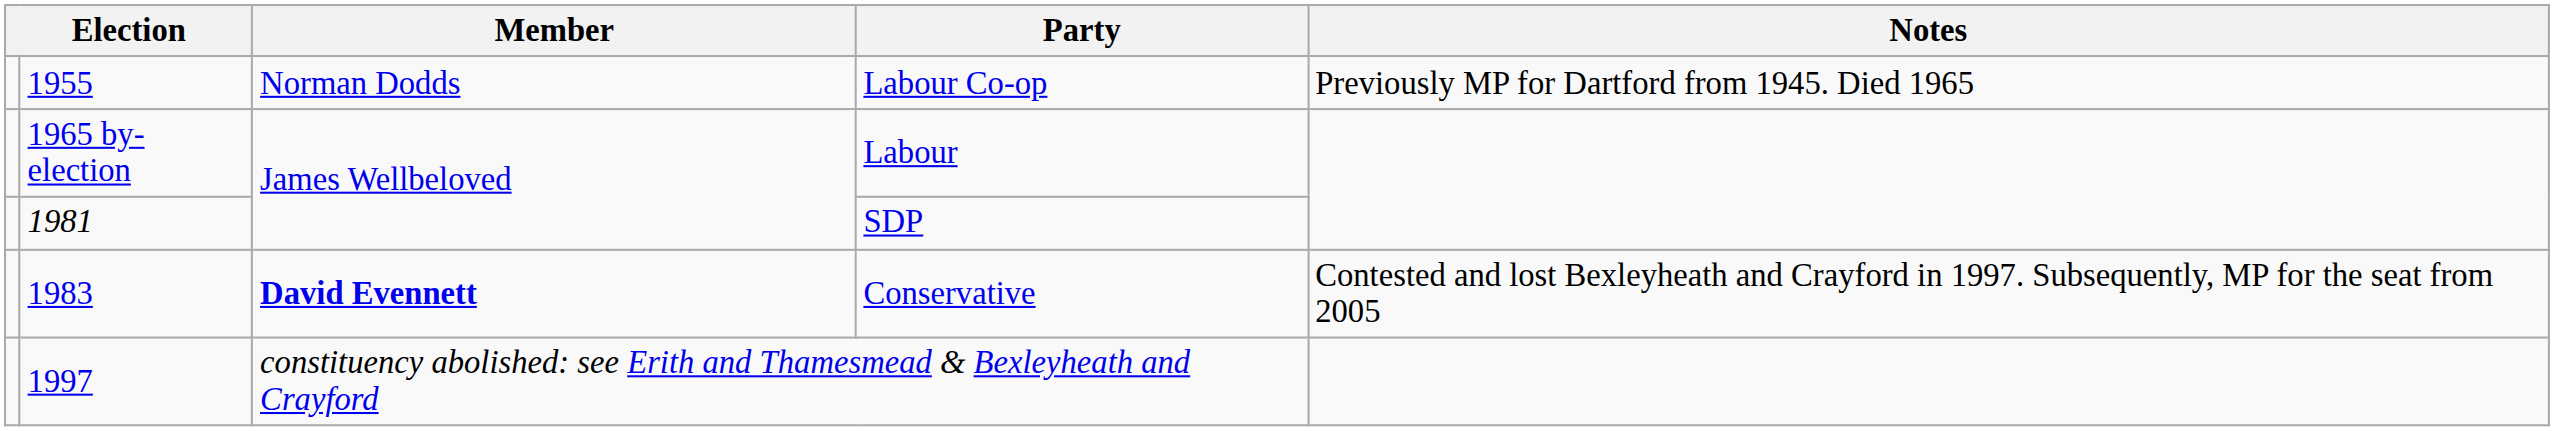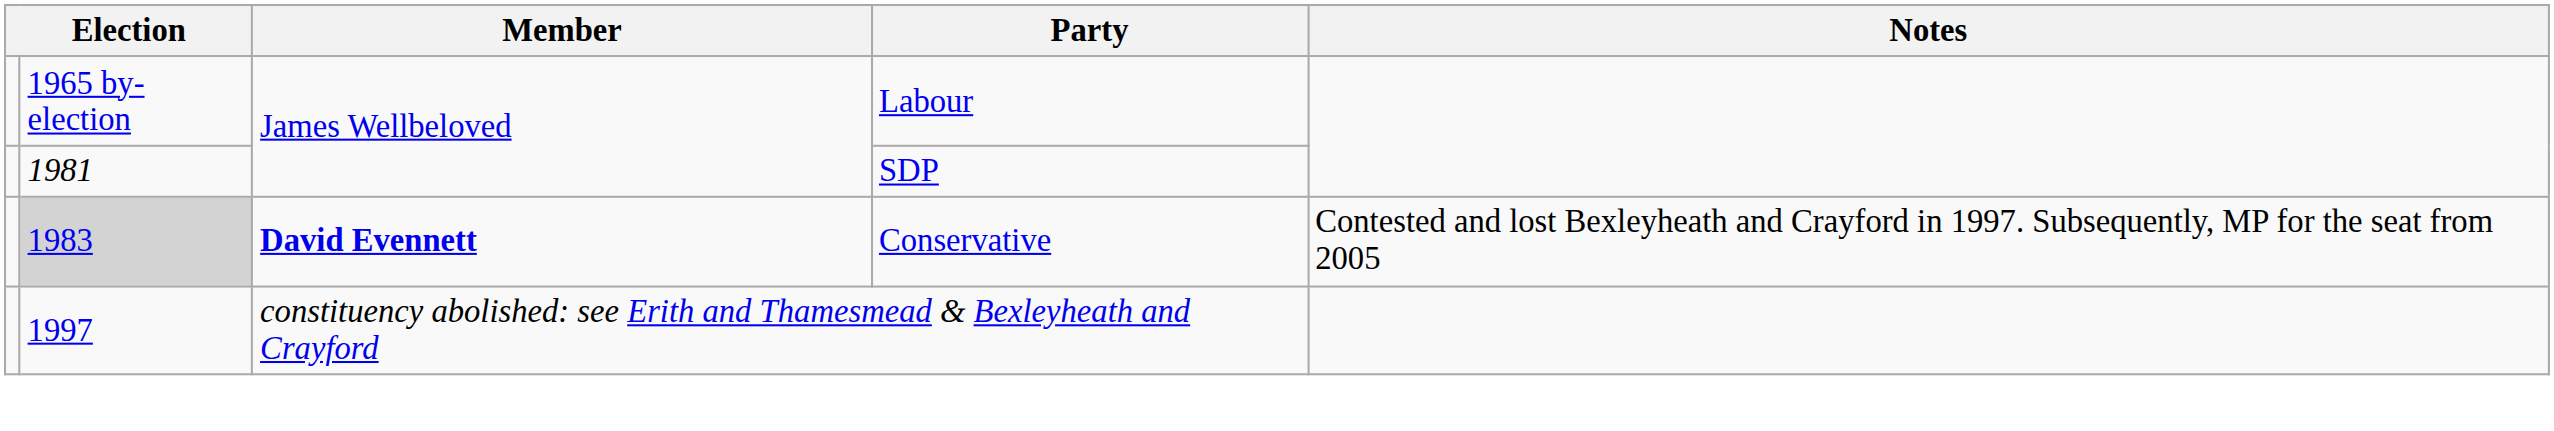- row: 1955 | Norman Dodds | Labour Co-op | Previously MP for Dartford from 1945. Died 1965
Conservative | column 2: no background -> lightgrey background
